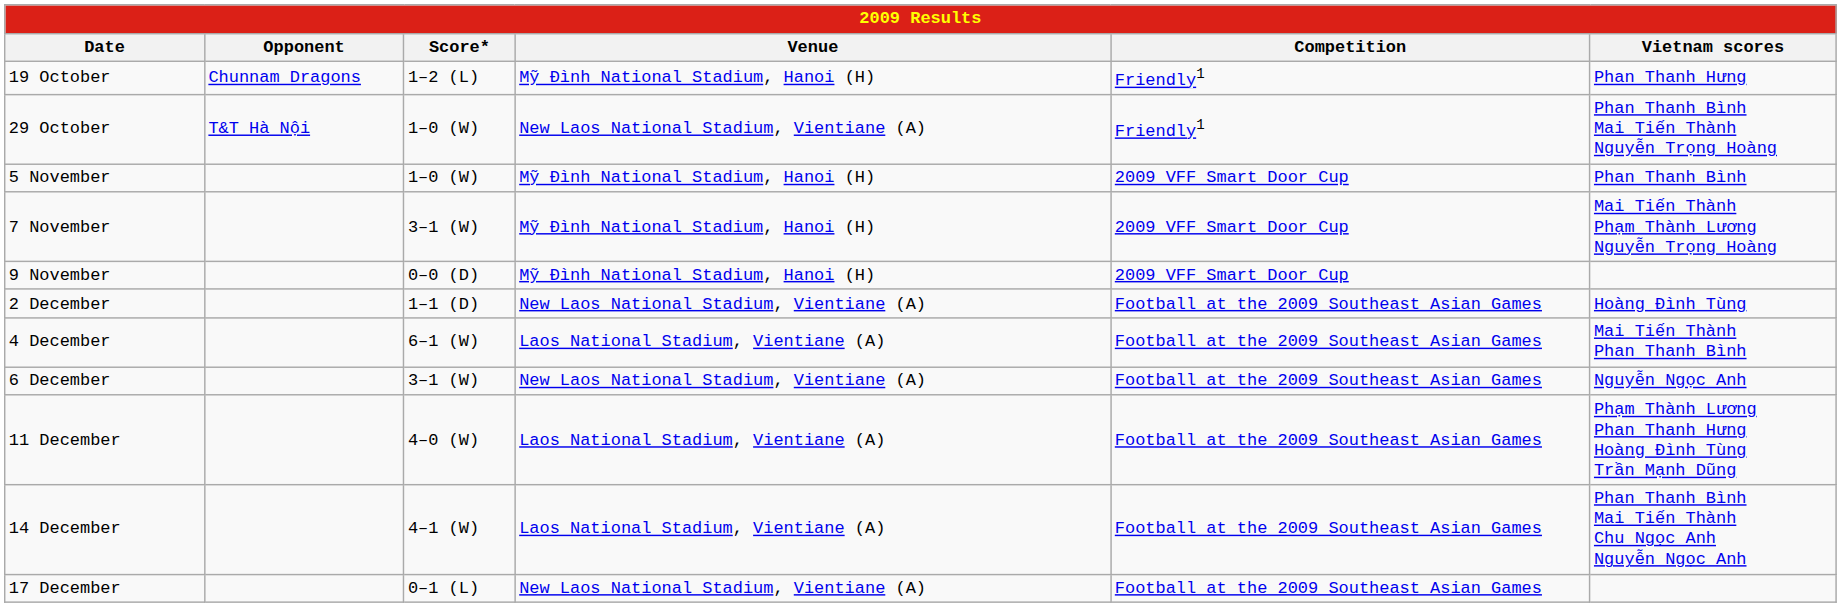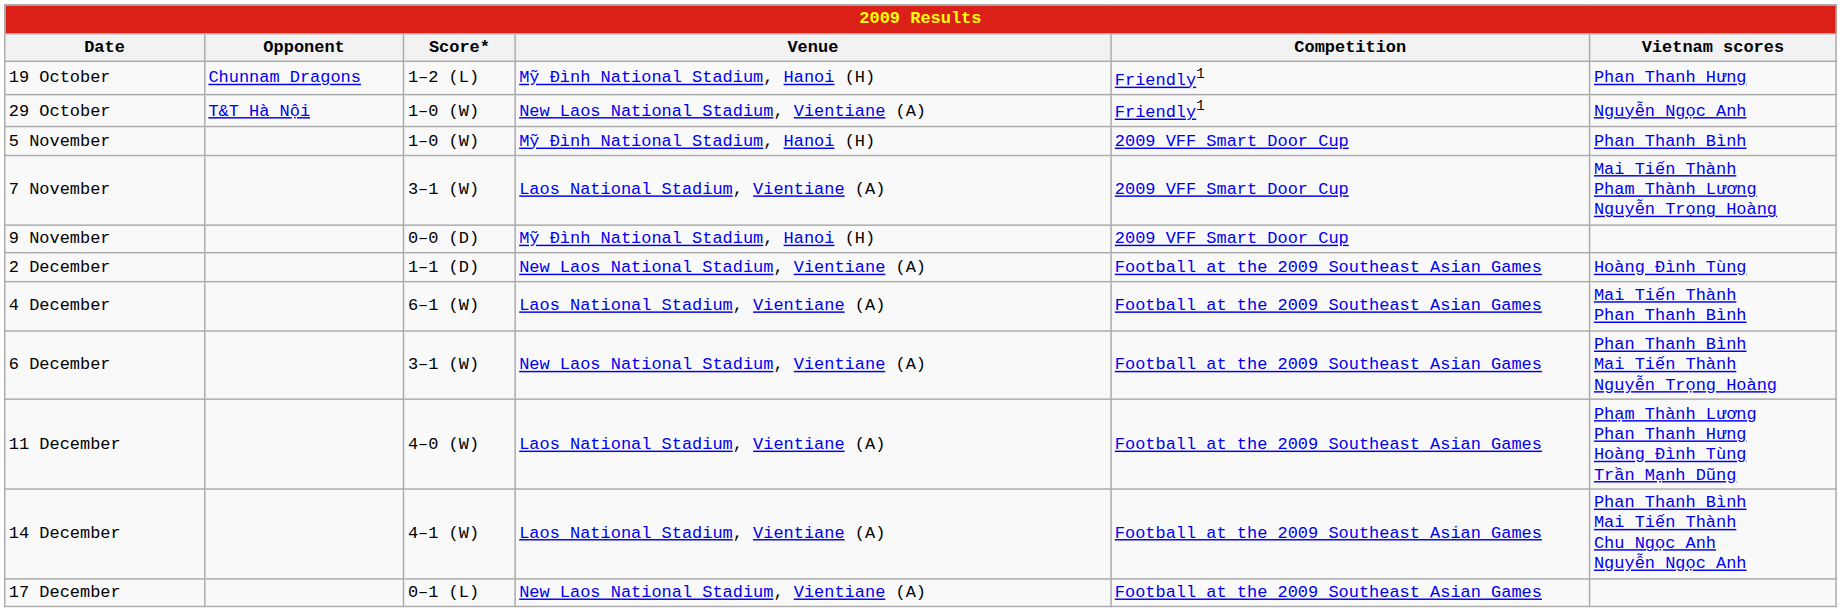29 October | Vietnam scores: Phan Thanh Bình Mai Tiến Thành Nguyễn Trọng Hoàng -> Nguyễn Ngọc Anh
7 November | Venue: Mỹ Đình National Stadium, Hanoi (H) -> Laos National Stadium, Vientiane (A)
6 December | Vietnam scores: Nguyễn Ngọc Anh -> Phan Thanh Bình Mai Tiến Thành Nguyễn Trọng Hoàng
